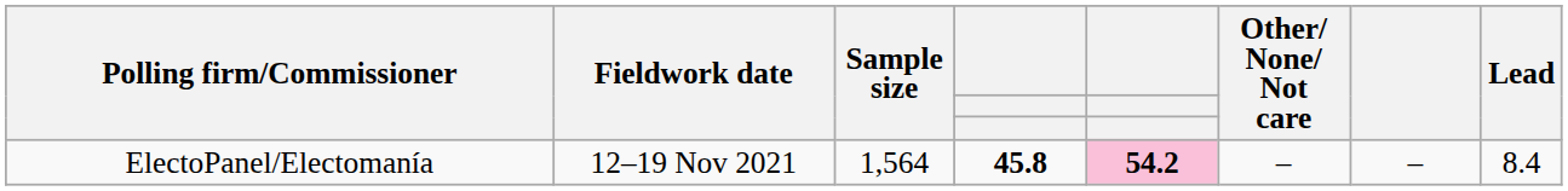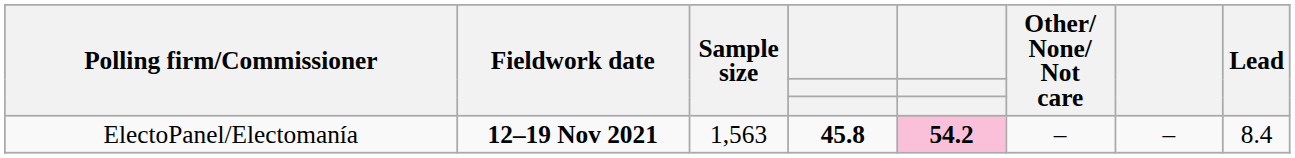ElectoPanel/Electomanía | Fieldwork date: normal -> bold
ElectoPanel/Electomanía | Sample size: 1,564 -> 1,563
